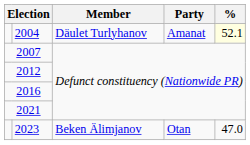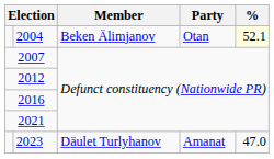2004 | Member: Däulet Turlyhanov -> Beken Älimjanov
2004 | Party: Amanat -> Otan
2023 | Member: Beken Älimjanov -> Däulet Turlyhanov
2023 | Party: Otan -> Amanat
